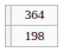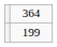row 2 | column 2: 198 -> 199
